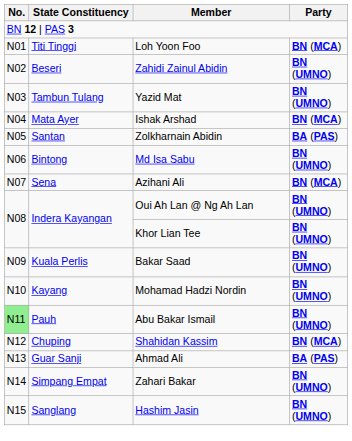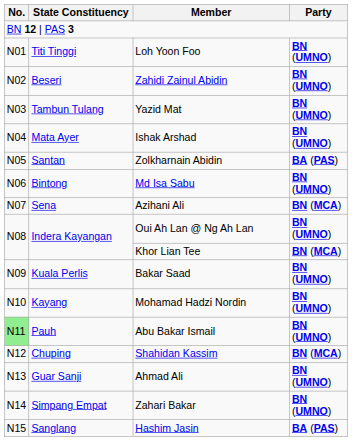Loh Yoon Foo | Party: BN (MCA) -> BN (UMNO)
Ishak Arshad | Party: BN (MCA) -> BN (UMNO)
Khor Lian Tee | Party: BN (UMNO) -> BN (MCA)
Ahmad Ali | Party: BA (PAS) -> BN (UMNO)
Hashim Jasin | Party: BN (UMNO) -> BA (PAS)
